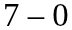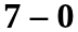row 1 | column 1: normal -> bold
